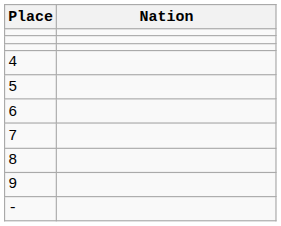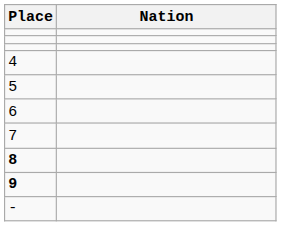row 9 | Place: normal -> bold
row 10 | Place: normal -> bold
